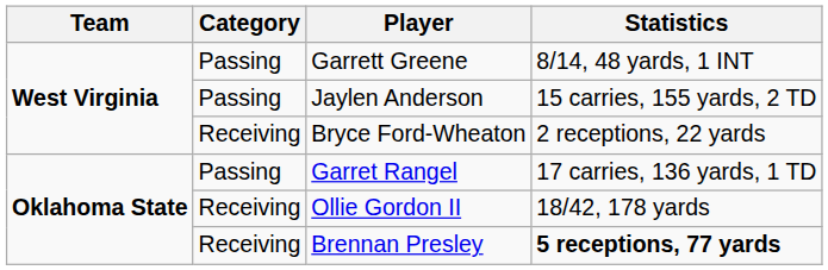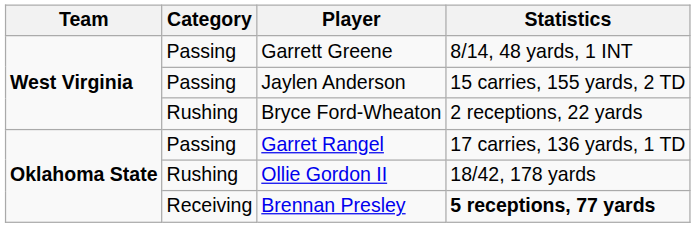Bryce Ford-Wheaton | Category: Receiving -> Rushing
Ollie Gordon II | Category: Receiving -> Rushing
